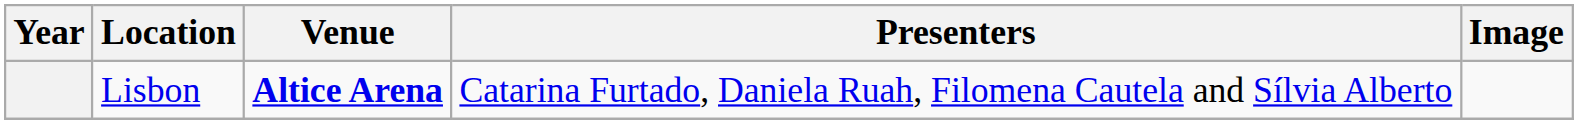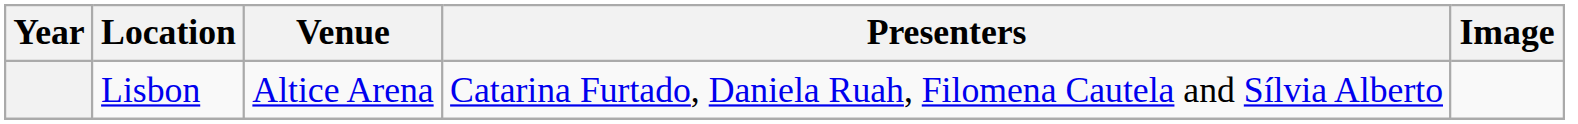Lisbon | Venue: bold -> normal
